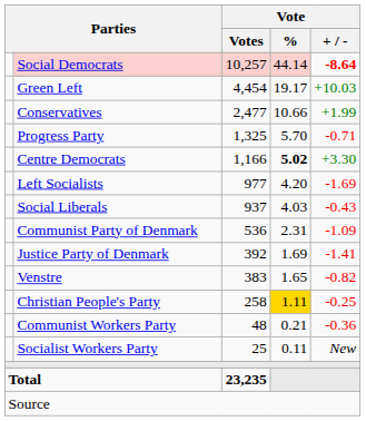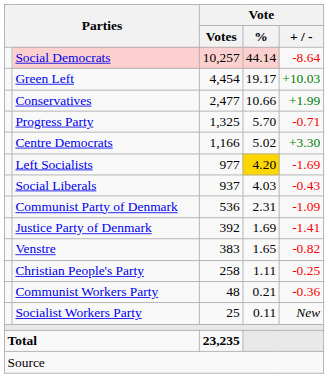Social Democrats | Vote / + / -: bold -> normal
Centre Democrats | Vote / %: bold -> normal
Left Socialists | Vote / %: no background -> gold background
Christian People's Party | Vote / %: gold background -> no background
